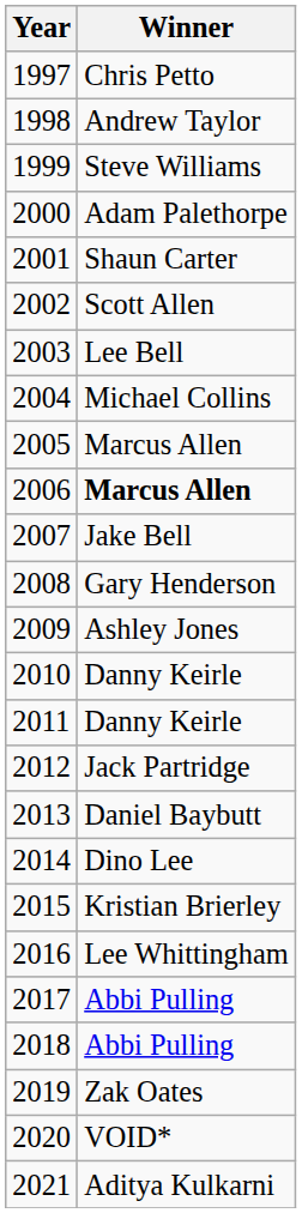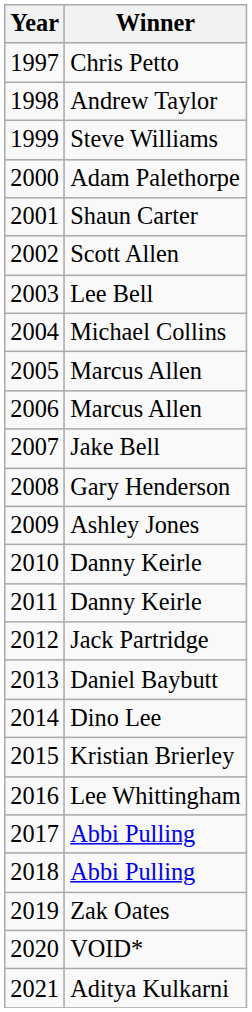2006 | Winner: bold -> normal
